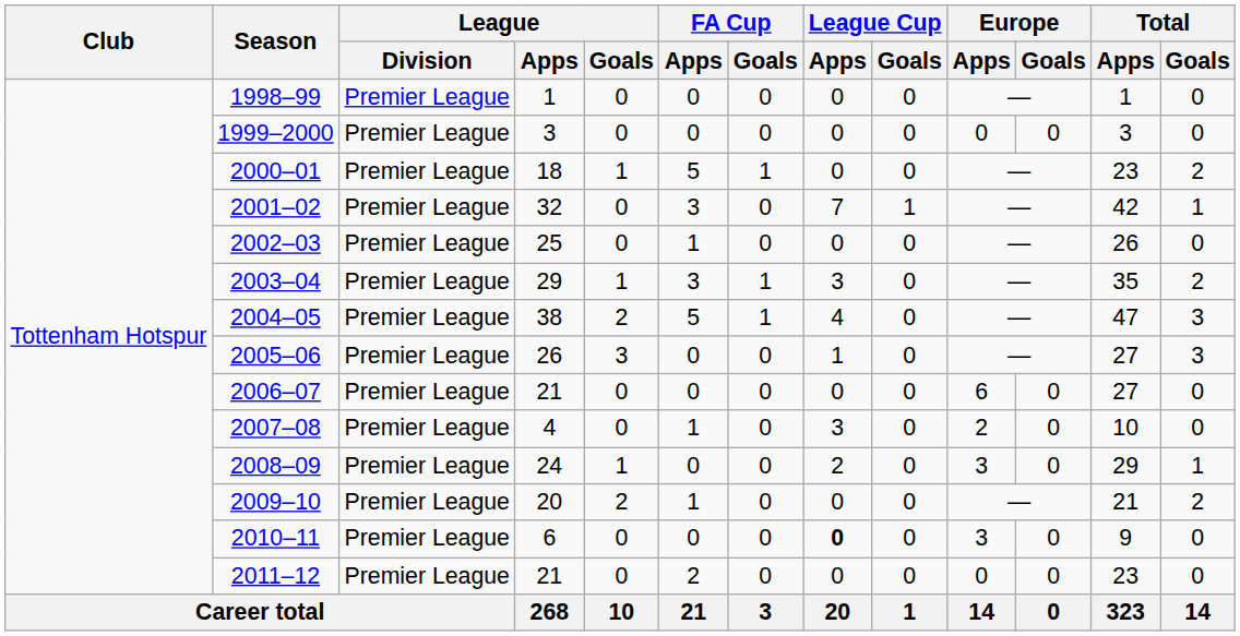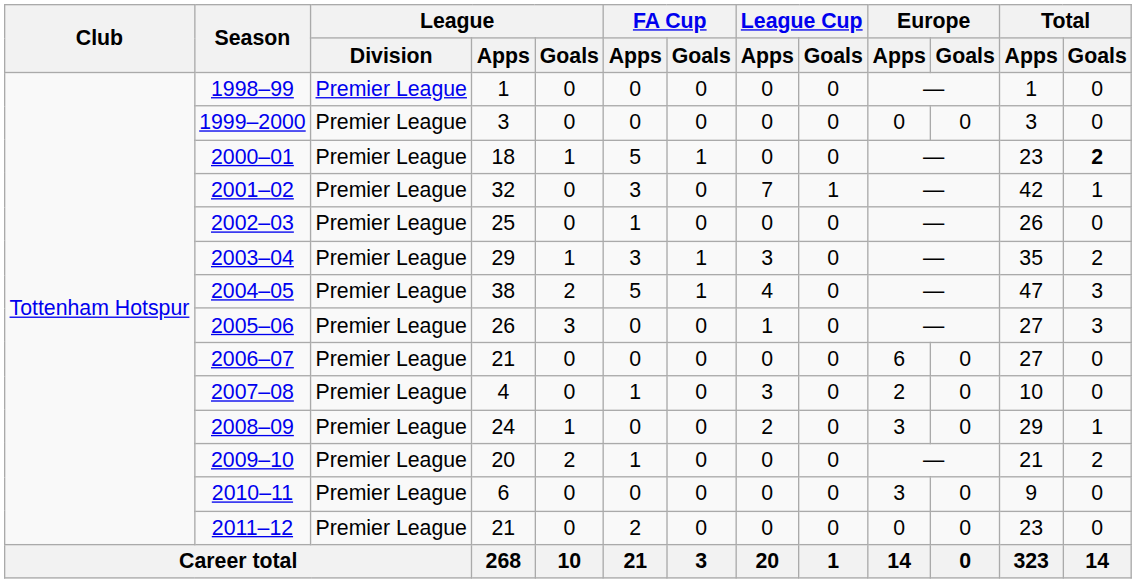2000–01 | Total / Goals: normal -> bold
2010–11 | League Cup / Apps: bold -> normal
